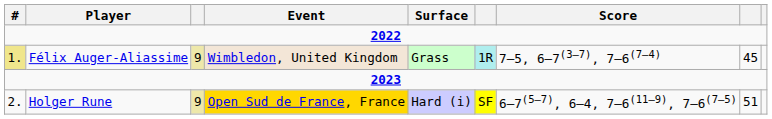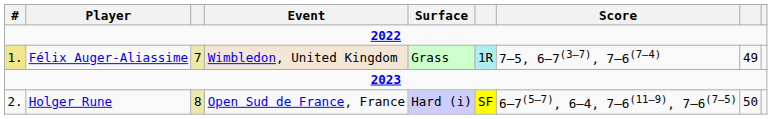Félix Auger-Aliassime | column 3: 9 -> 7
Félix Auger-Aliassime | column 8: 45 -> 49
Holger Rune | column 3: 9 -> 8
Holger Rune | Event: gold background -> no background
Holger Rune | column 8: 51 -> 50
